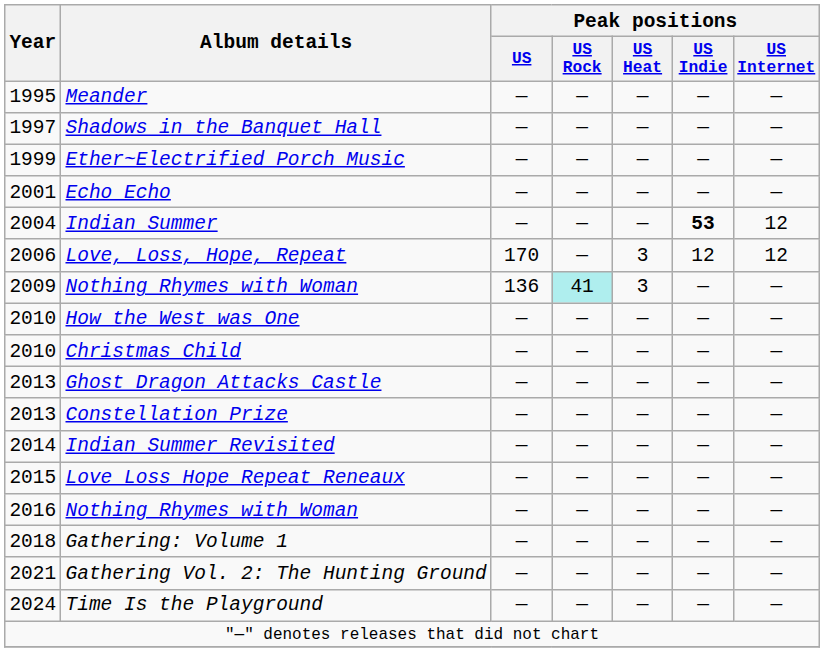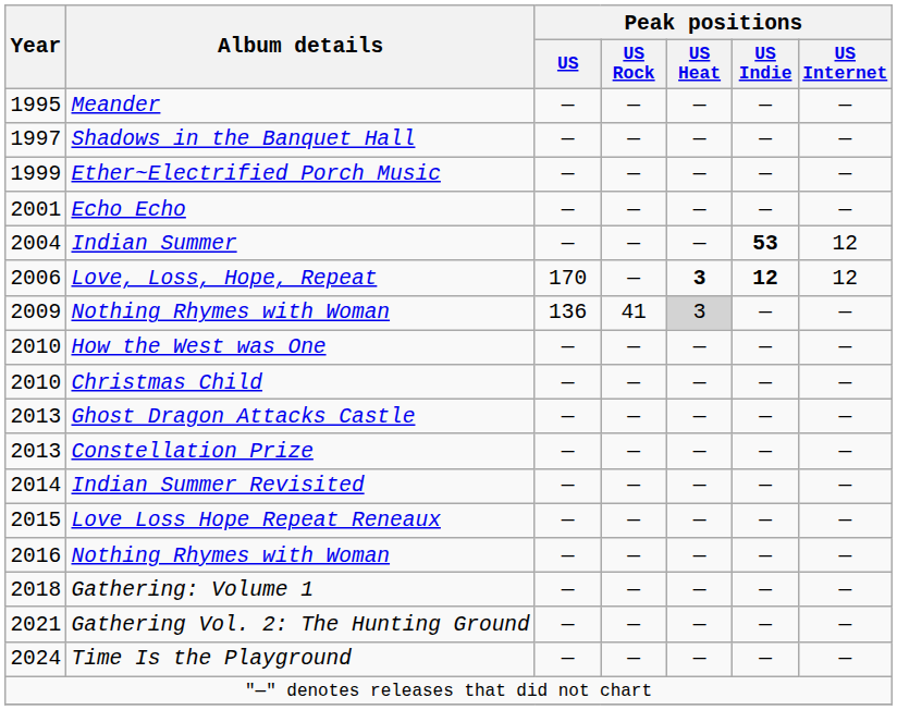Love, Loss, Hope, Repeat | Peak positions / US Heat: normal -> bold
Love, Loss, Hope, Repeat | Peak positions / US Indie: normal -> bold
2009 / Nothing Rhymes with Woman | Peak positions / US Rock: paleturquoise background -> no background
2009 / Nothing Rhymes with Woman | Peak positions / US Heat: no background -> lightgrey background
